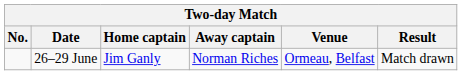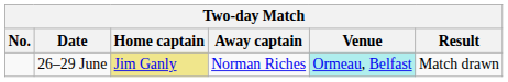26–29 June | Home captain: no background -> khaki background
26–29 June | Venue: no background -> paleturquoise background
